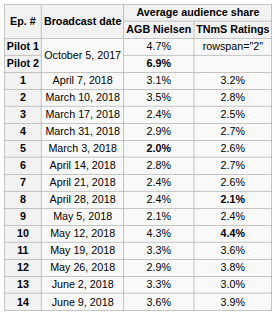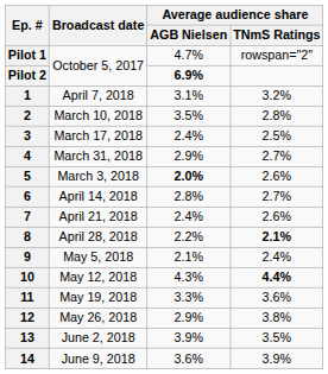8 | Average audience share / AGB Nielsen: 2.4% -> 2.2%
13 | Average audience share / AGB Nielsen: 3.3% -> 3.9%
13 | Average audience share / TNmS Ratings: 3.0% -> 3.5%
